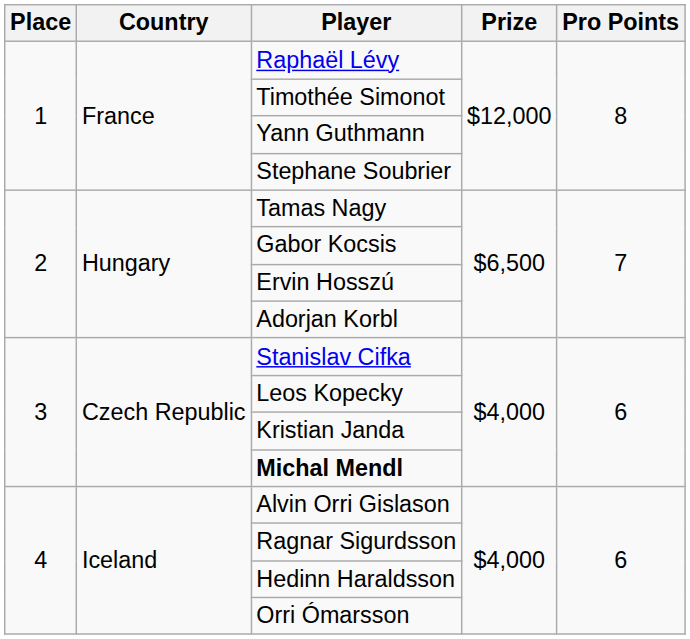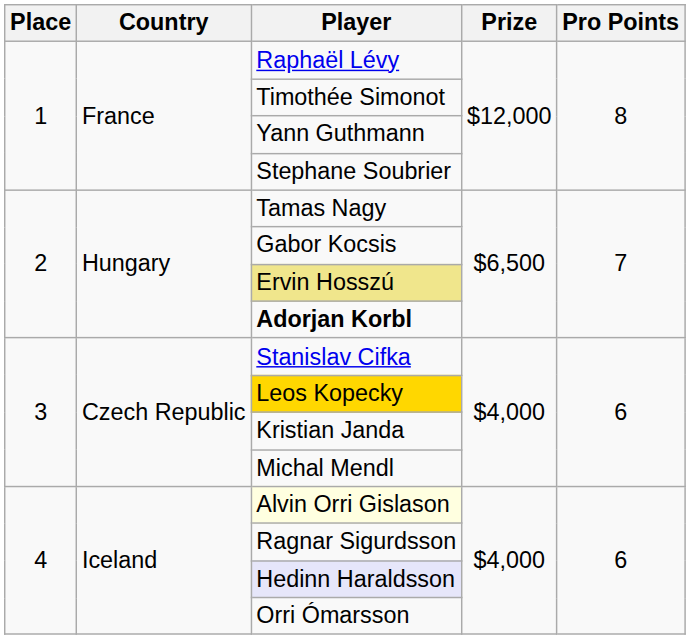Ervin Hosszú | Player: no background -> khaki background
Adorjan Korbl | Player: normal -> bold
Leos Kopecky | Player: no background -> gold background
Michal Mendl | Player: bold -> normal
Alvin Orri Gislason | Player: no background -> lightyellow background
Hedinn Haraldsson | Player: no background -> lavender background
